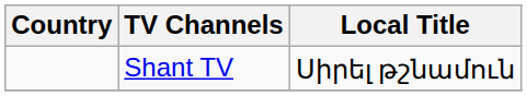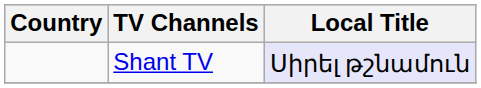Shant TV | Local Title: no background -> lavender background
